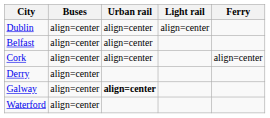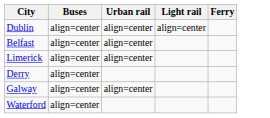- row: Cork | align=center | align=center | align=center
+ row: Limerick | align=center | align=center
Galway | Urban rail: bold -> normal
